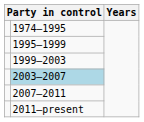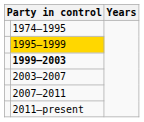1995–1999 | column 2: no background -> gold background
1999–2003 | column 2: normal -> bold
2003–2007 | column 2: lightblue background -> no background
